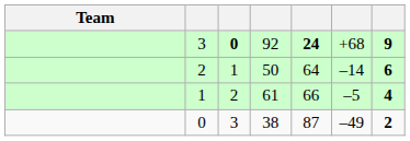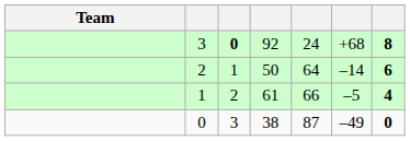row 2 | column 5: bold -> normal
row 2 | column 7: 9 -> 8
row 5 | column 7: 2 -> 0
